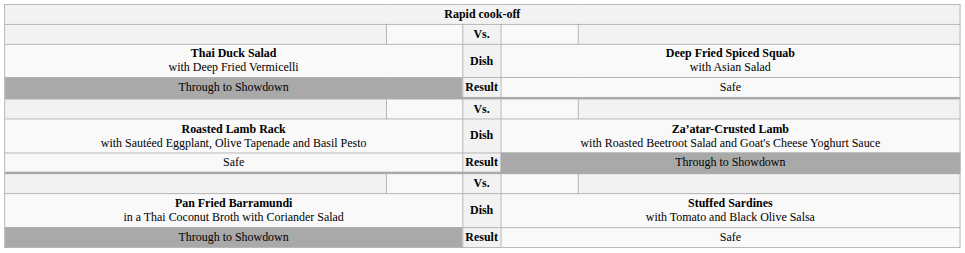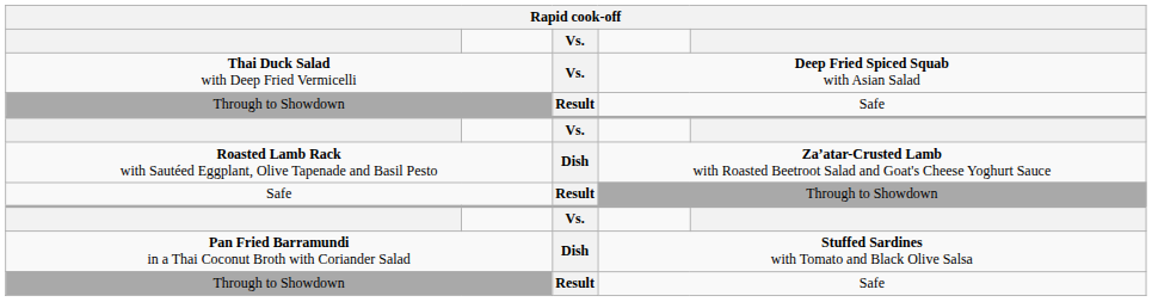Thai Duck Salad with Deep Fried Vermicelli | Vs.: Dish -> Vs.
